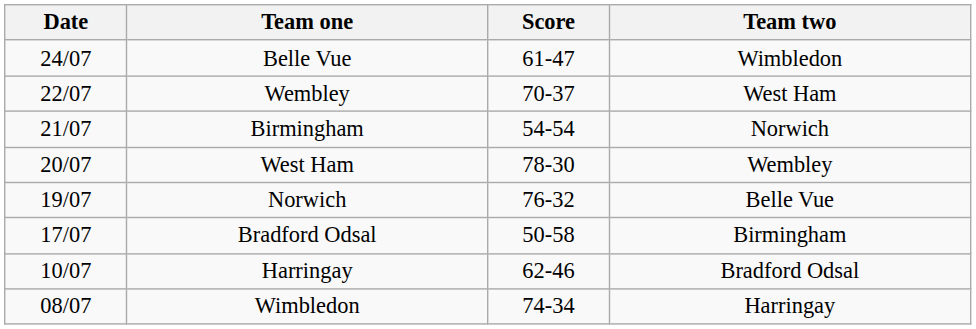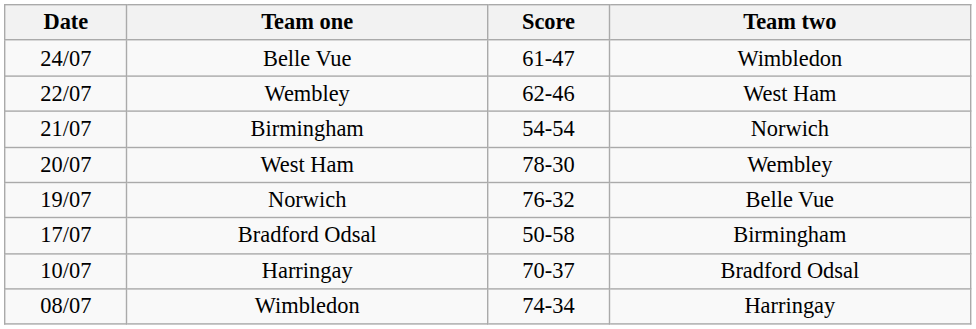row 3 | Score: 70-37 -> 62-46
row 8 | Score: 62-46 -> 70-37
